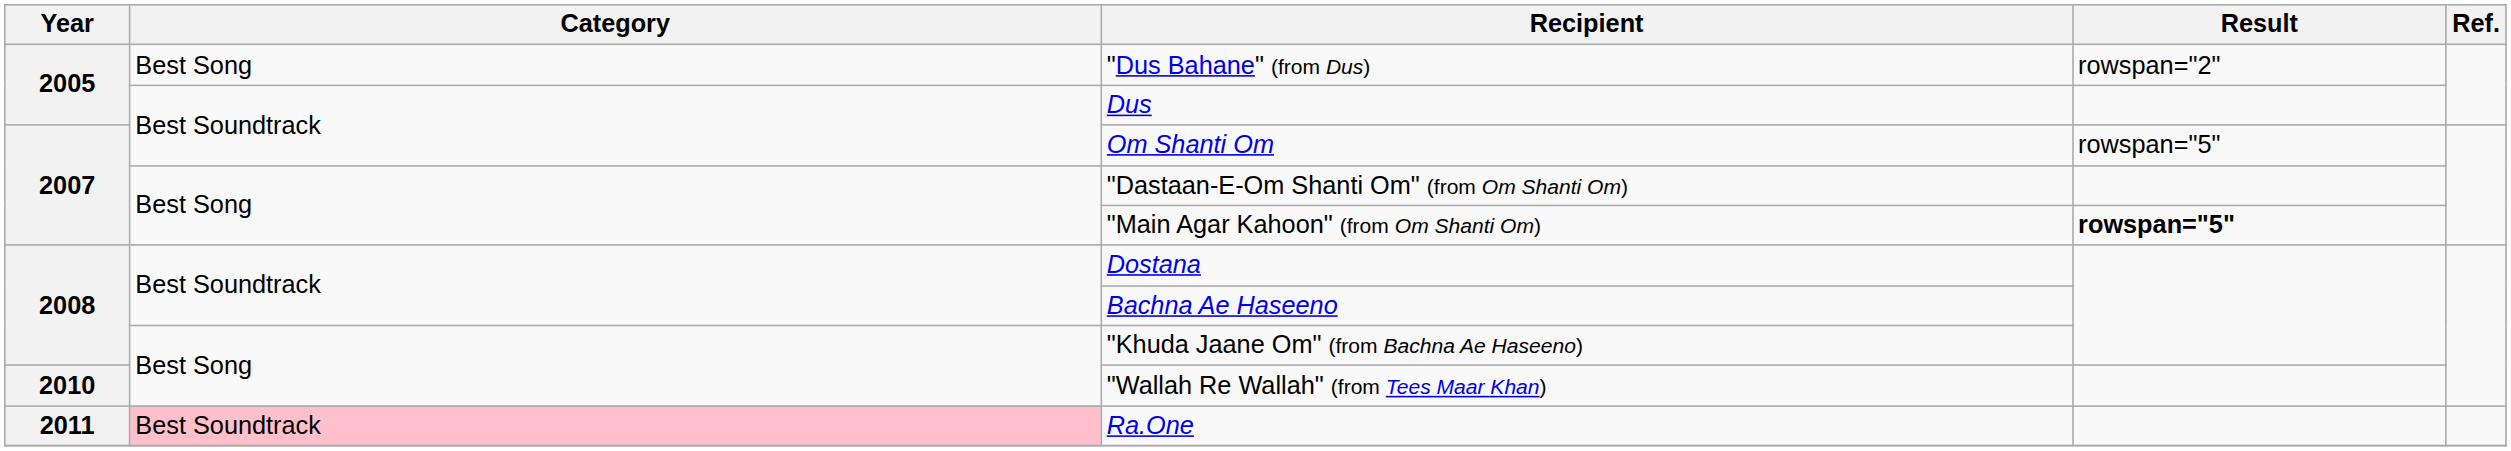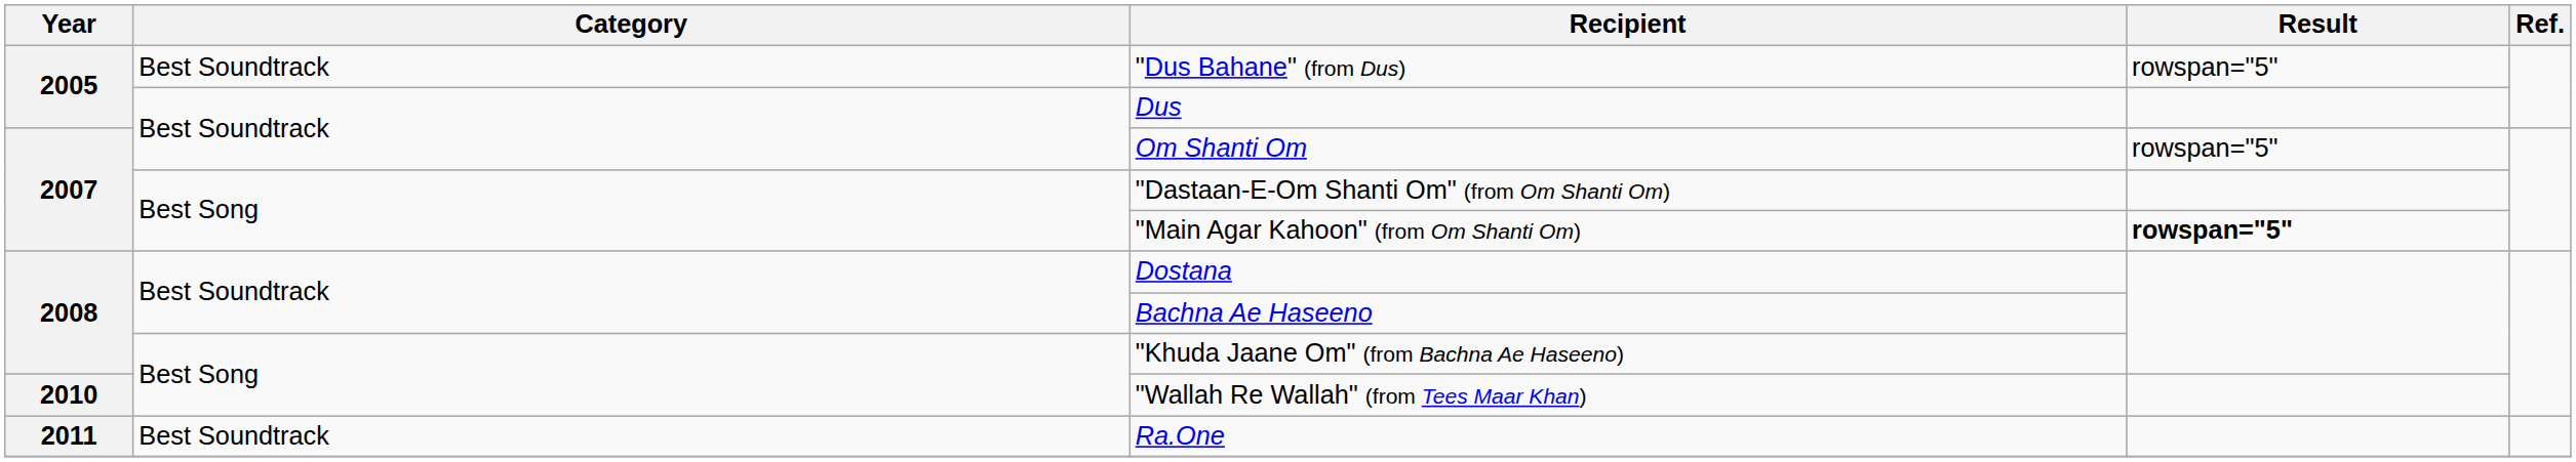"Dus Bahane" (from Dus) | Category: Best Song -> Best Soundtrack
"Dus Bahane" (from Dus) | Result: rowspan="2" -> rowspan="5"
Ra.One | Category: pink background -> no background
